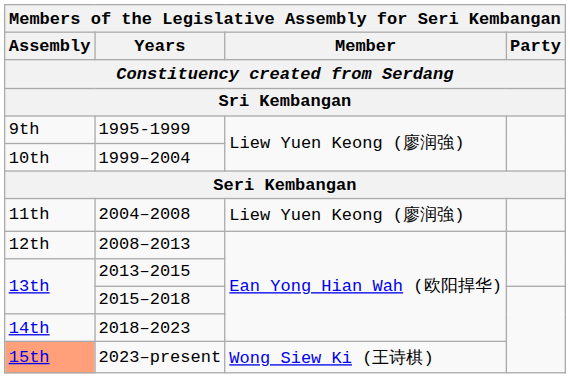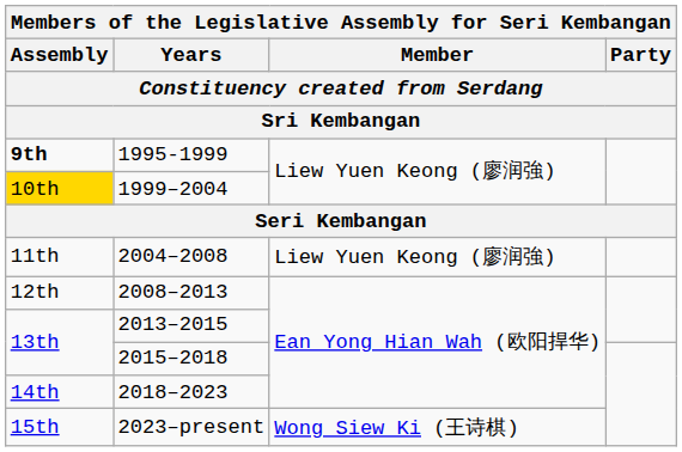1995-1999 | Assembly: normal -> bold
1999–2004 | Assembly: no background -> gold background
2023–present | Assembly: lightsalmon background -> no background
